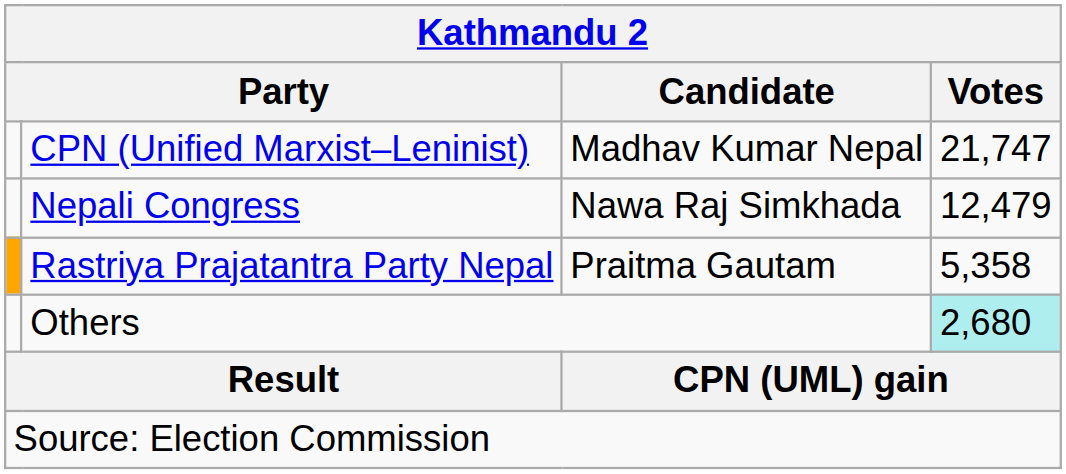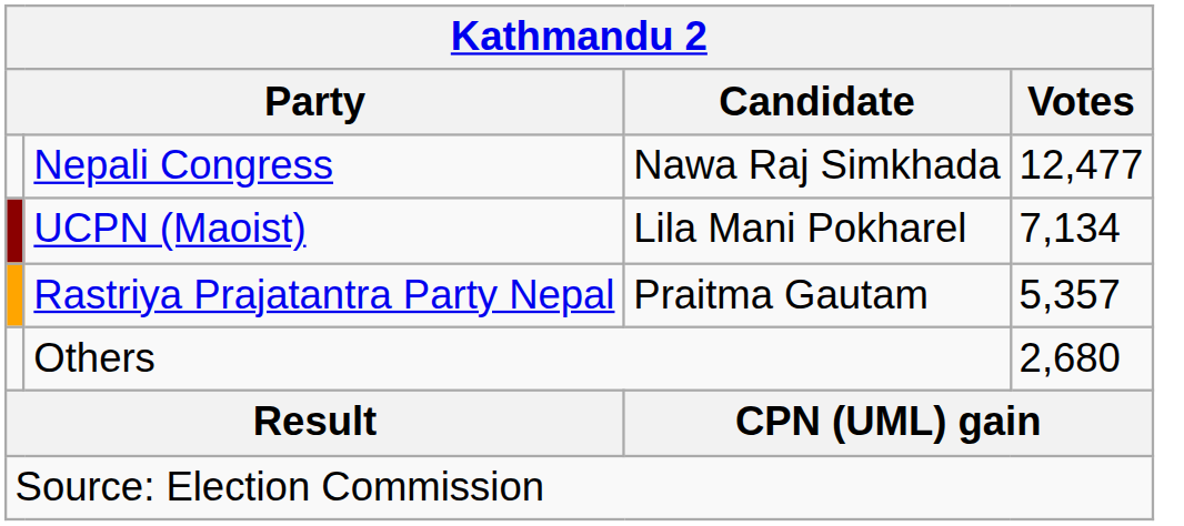- row: CPN (Unified Marxist–Leninist) | Madhav Kumar Nepal | 21,747
Nepali Congress | Votes: 12,479 -> 12,477
+ row: UCPN (Maoist) | Lila Mani Pokharel | 7,134
Rastriya Prajatantra Party Nepal | Votes: 5,358 -> 5,357
Others | Votes: paleturquoise background -> no background
